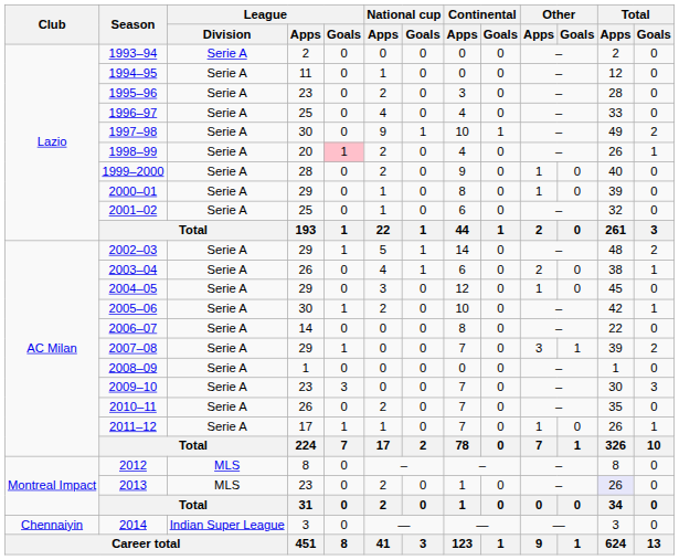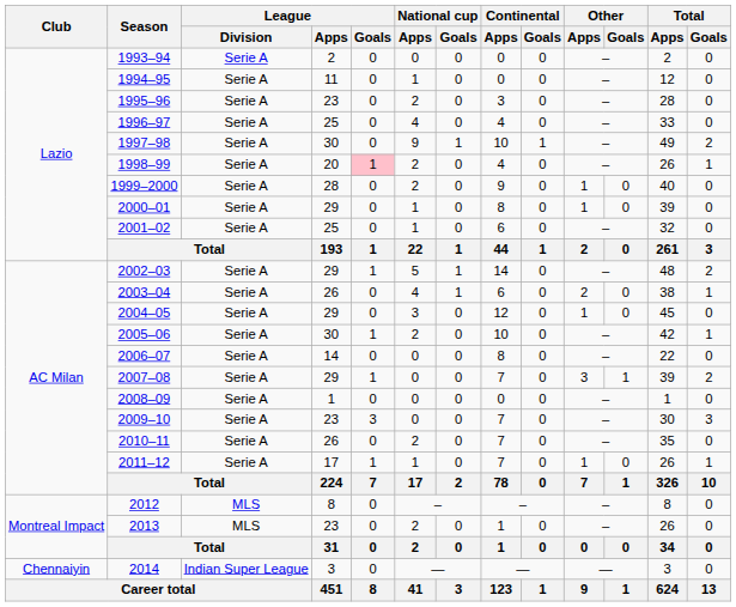2013 | Total / Apps: lavender background -> no background
